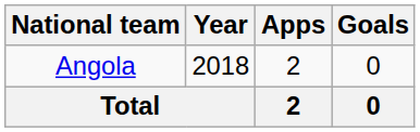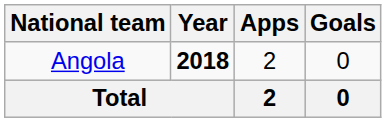Angola | Year: normal -> bold
